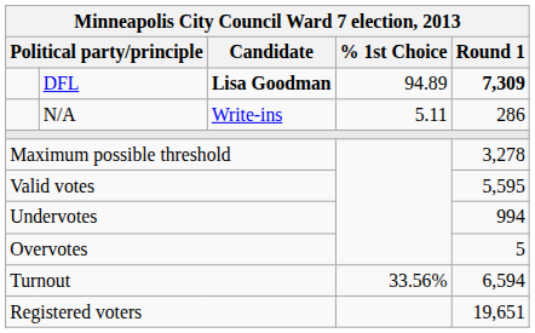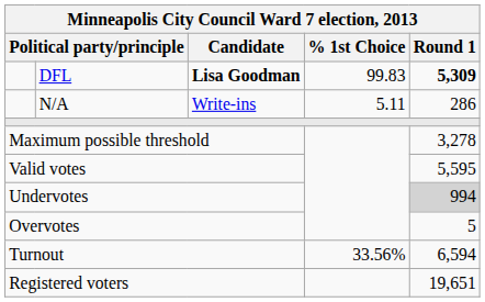DFL | % 1st Choice: 94.89 -> 99.83
DFL | Round 1: 7,309 -> 5,309
Undervotes | Round 1: no background -> lightgrey background
